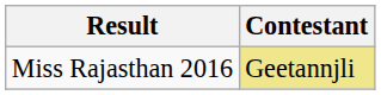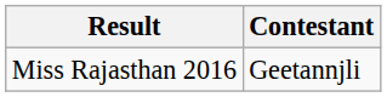Miss Rajasthan 2016 | Contestant: khaki background -> no background
